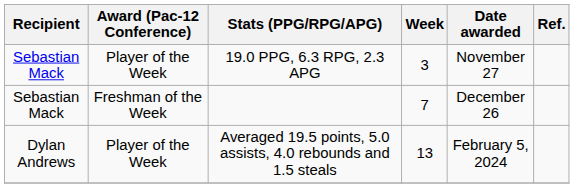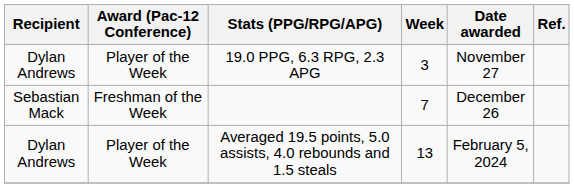19.0 PPG, 6.3 RPG, 2.3 APG | Recipient: Sebastian Mack -> Dylan Andrews
